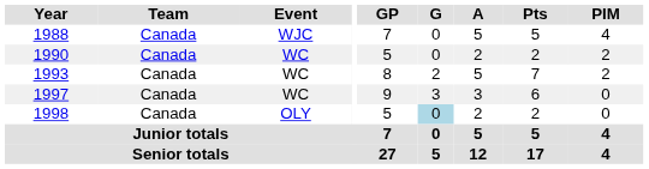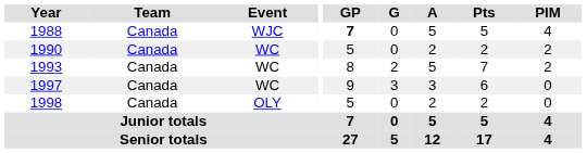1988 | GP: normal -> bold
1998 | G: lightblue background -> no background
